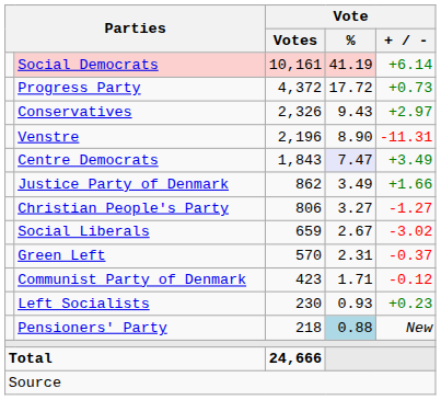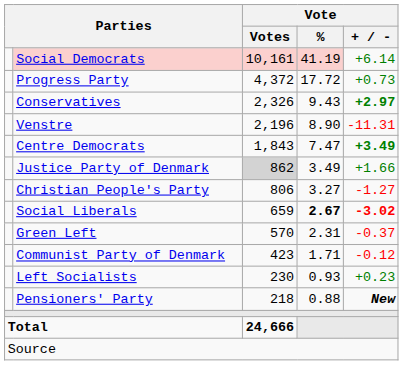Conservatives | Vote / + / -: normal -> bold
Centre Democrats | Vote / %: lavender background -> no background
Centre Democrats | Vote / + / -: normal -> bold
Justice Party of Denmark | Vote / Votes: no background -> lightgrey background
Social Liberals | Vote / %: normal -> bold
Social Liberals | Vote / + / -: normal -> bold
Pensioners' Party | Vote / %: lightblue background -> no background
Pensioners' Party | Vote / + / -: normal -> bold
